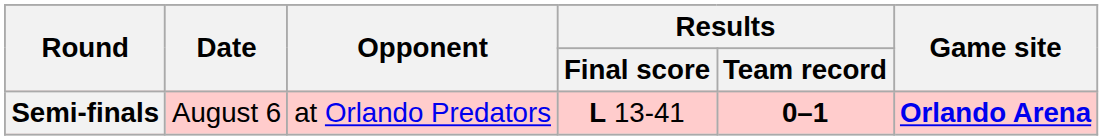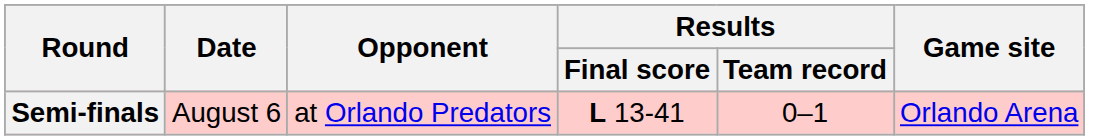Semi-finals | Results / Team record: bold -> normal
Semi-finals | Game site: bold -> normal
